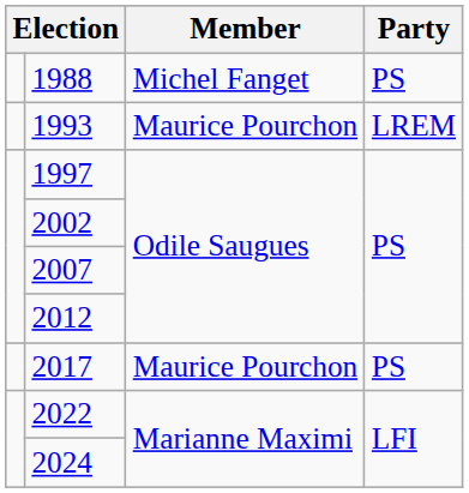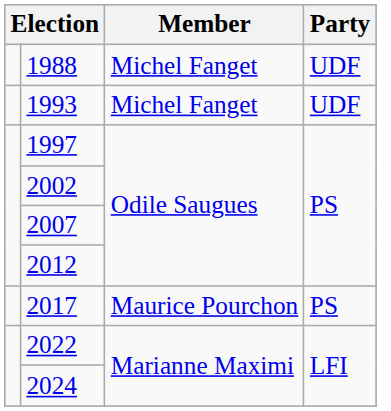1988 | Party: PS -> UDF
1993 | Member: Maurice Pourchon -> Michel Fanget
1993 | Party: LREM -> UDF
